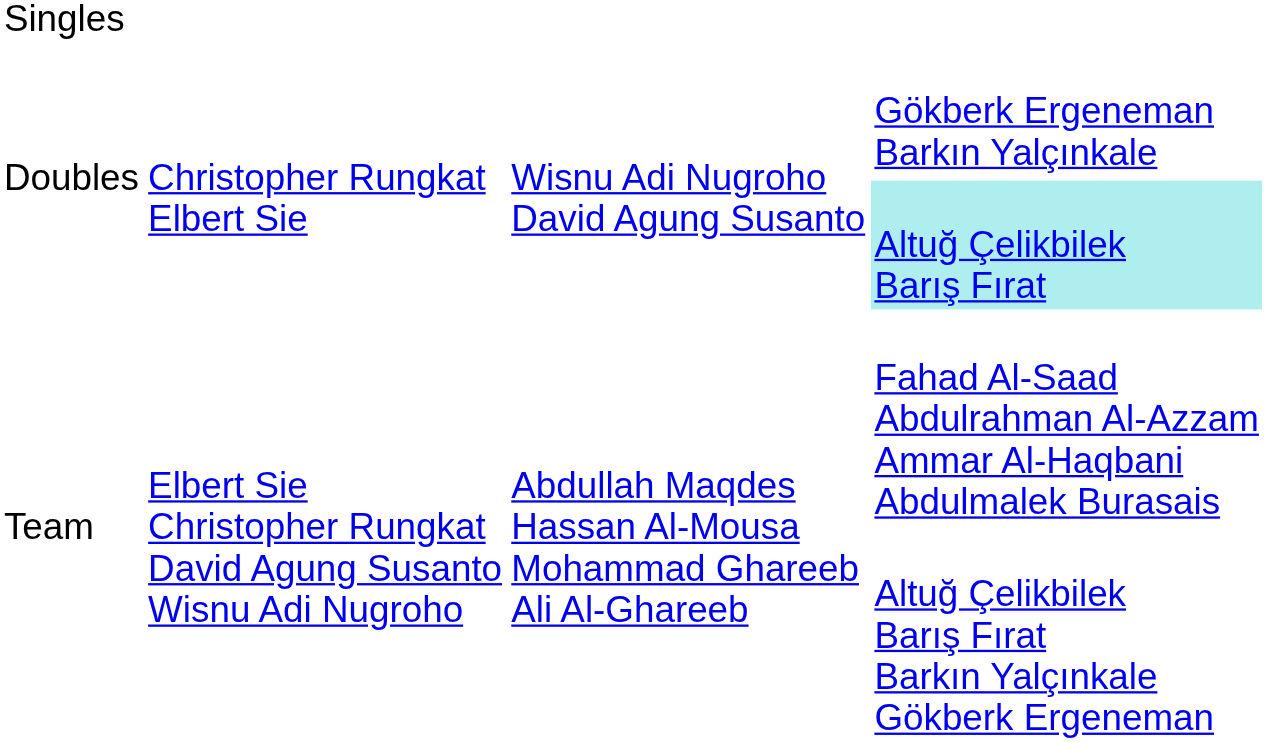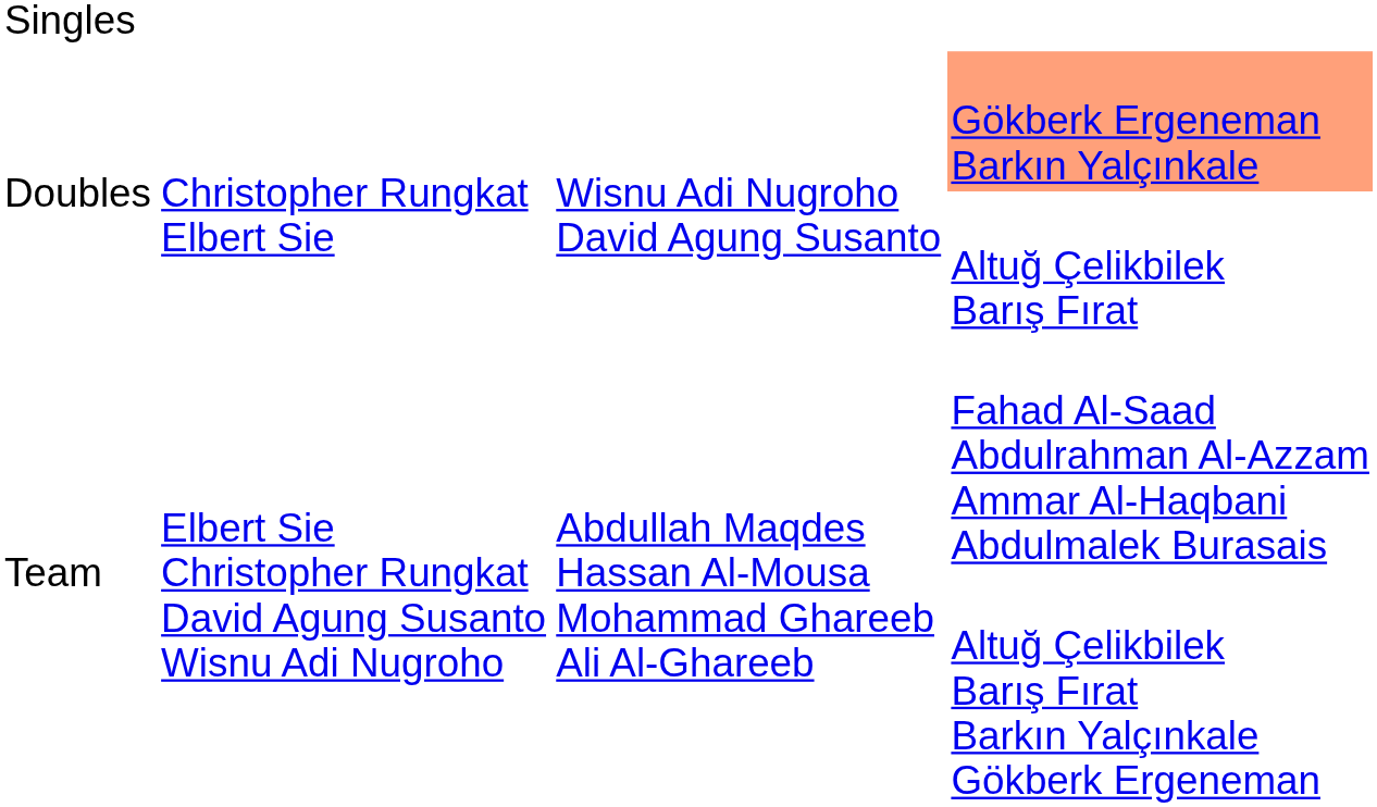Gökberk Ergeneman Barkın Yalçınkale | column 4: no background -> lightsalmon background
Altuğ Çelikbilek Barış Fırat | column 4: paleturquoise background -> no background
